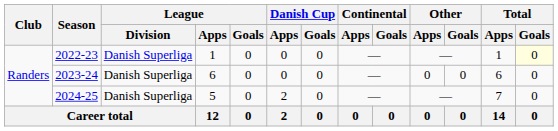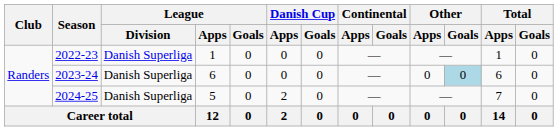2022-23 | Total / Goals: lightyellow background -> no background
2023-24 | Other / Goals: no background -> lightblue background
